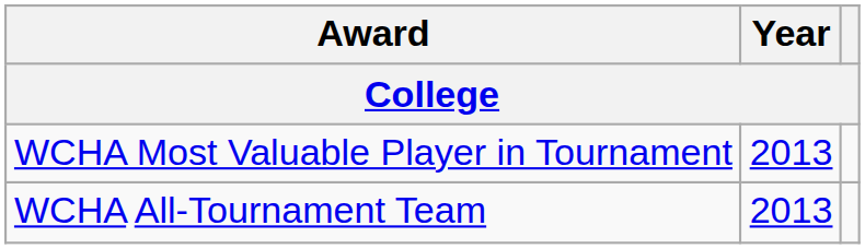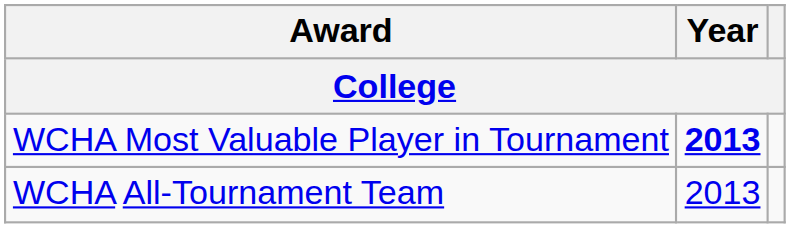WCHA Most Valuable Player in Tournament | Year: normal -> bold
